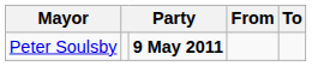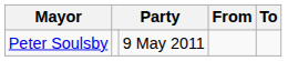Peter Soulsby | column 3: bold -> normal
